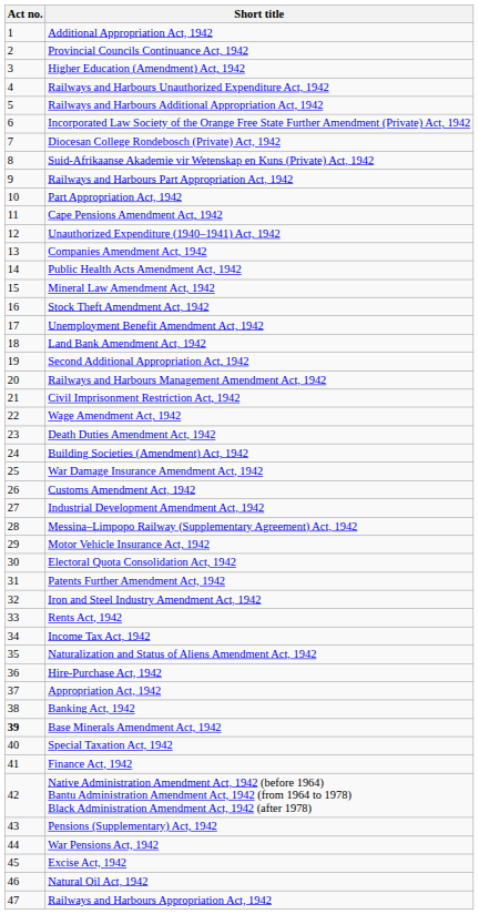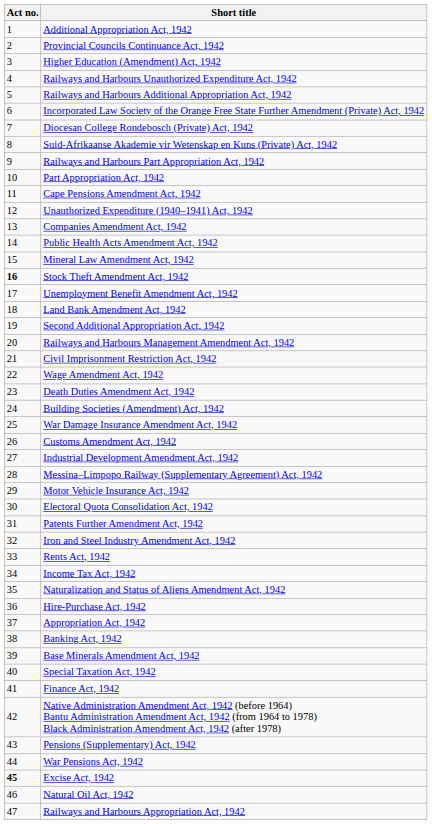Stock Theft Amendment Act, 1942 | Act no.: normal -> bold
Base Minerals Amendment Act, 1942 | Act no.: bold -> normal
Excise Act, 1942 | Act no.: normal -> bold
